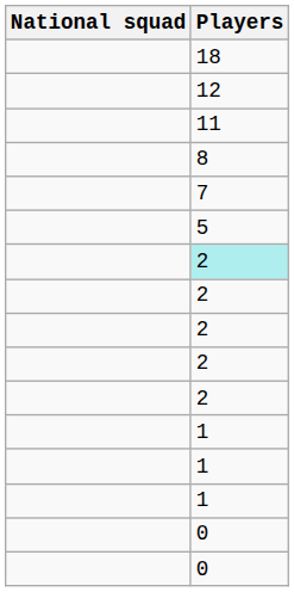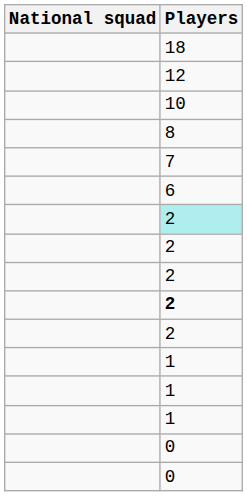row 4 | Players: 11 -> 10
row 7 | Players: 5 -> 6
row 11 | Players: normal -> bold
